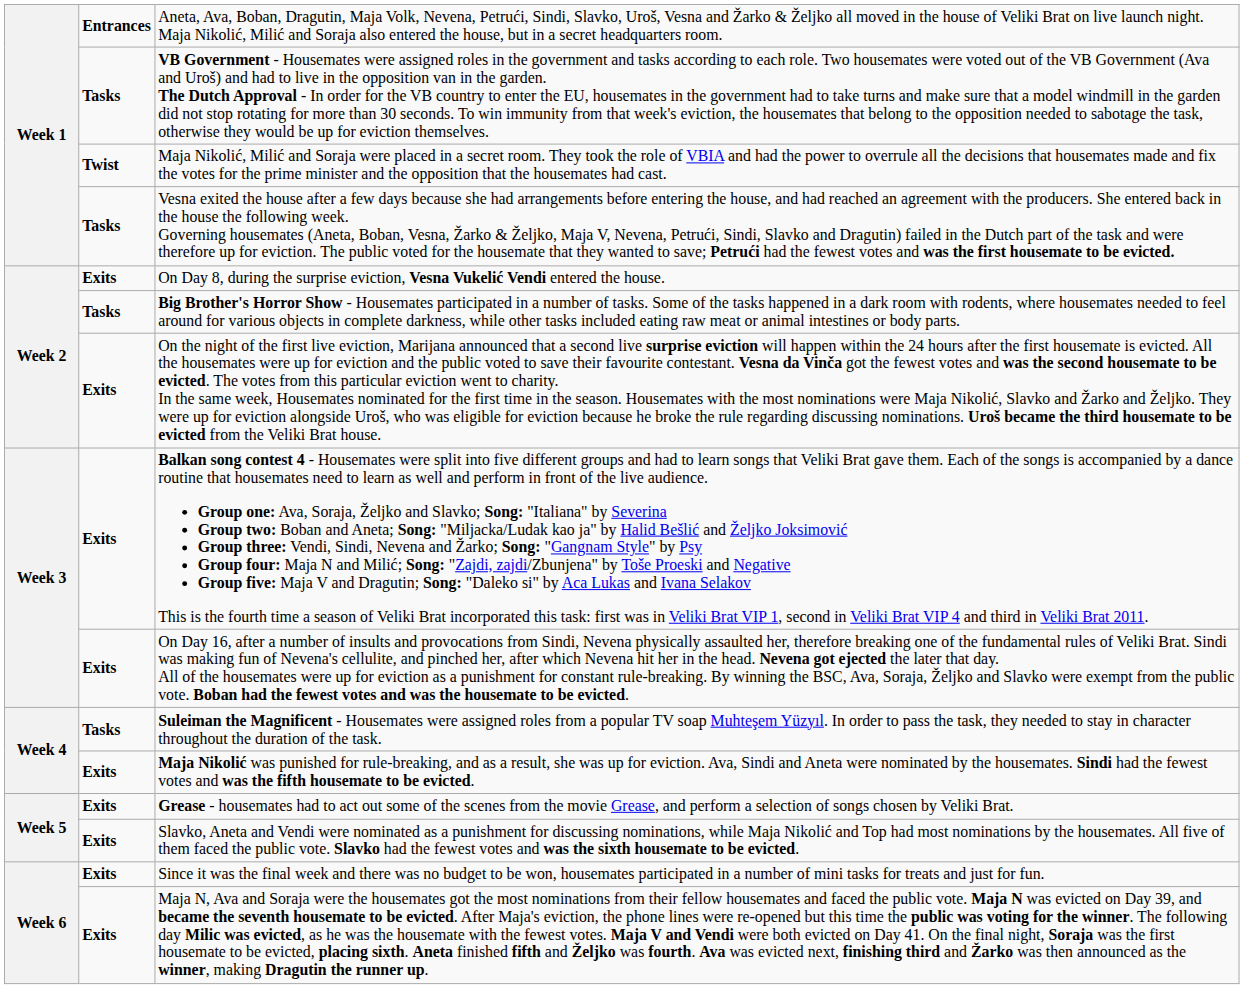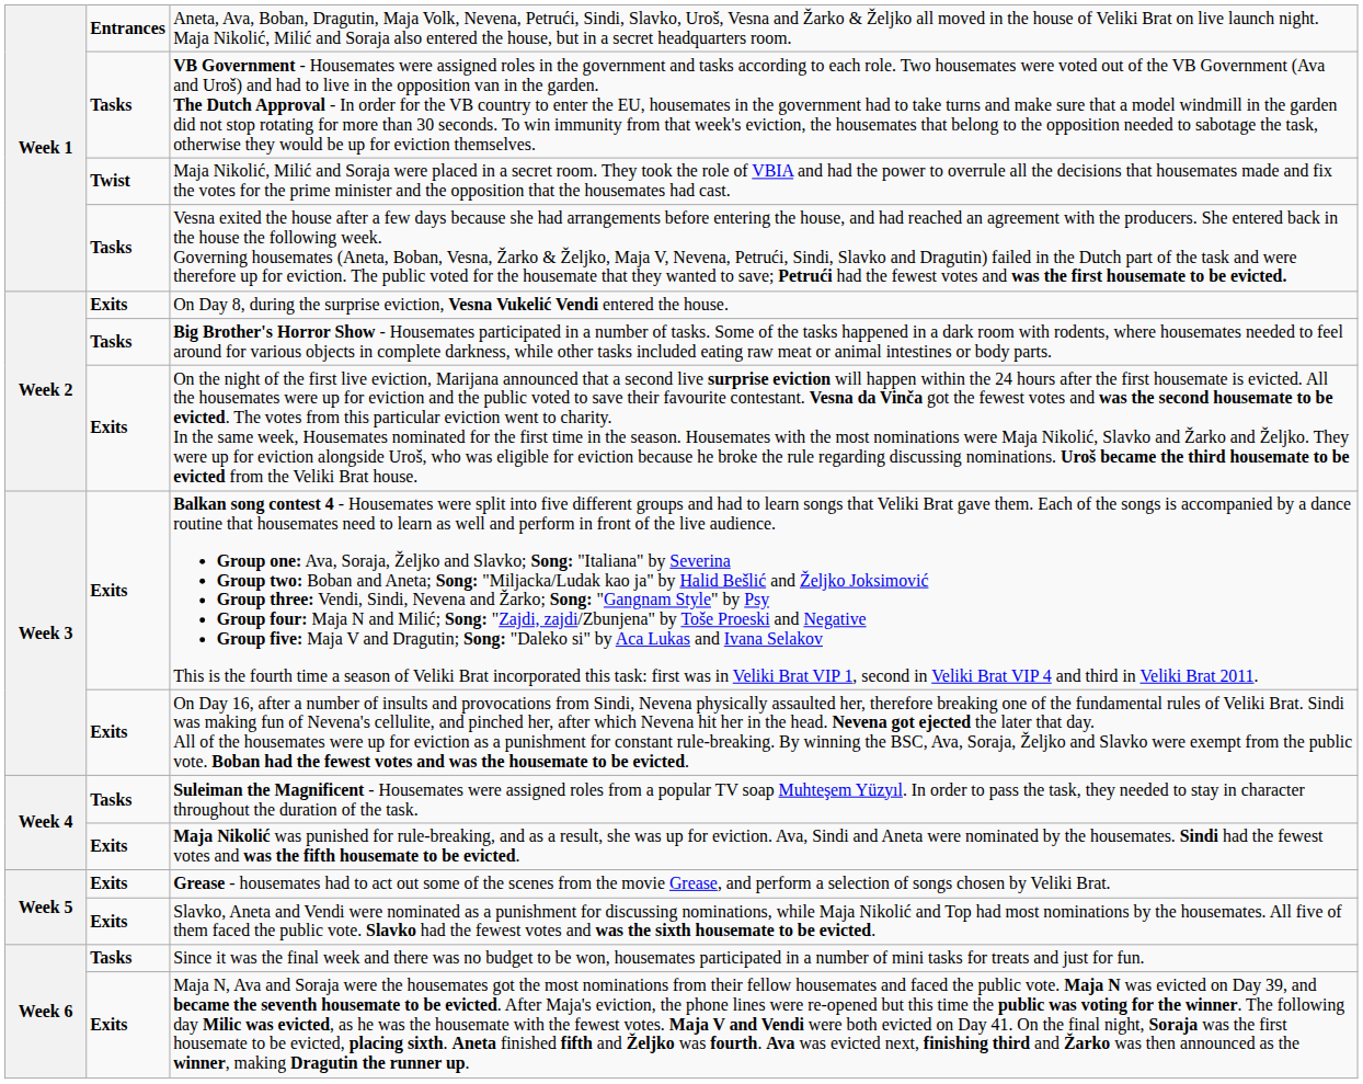row 14 | column 2: Exits -> Tasks
